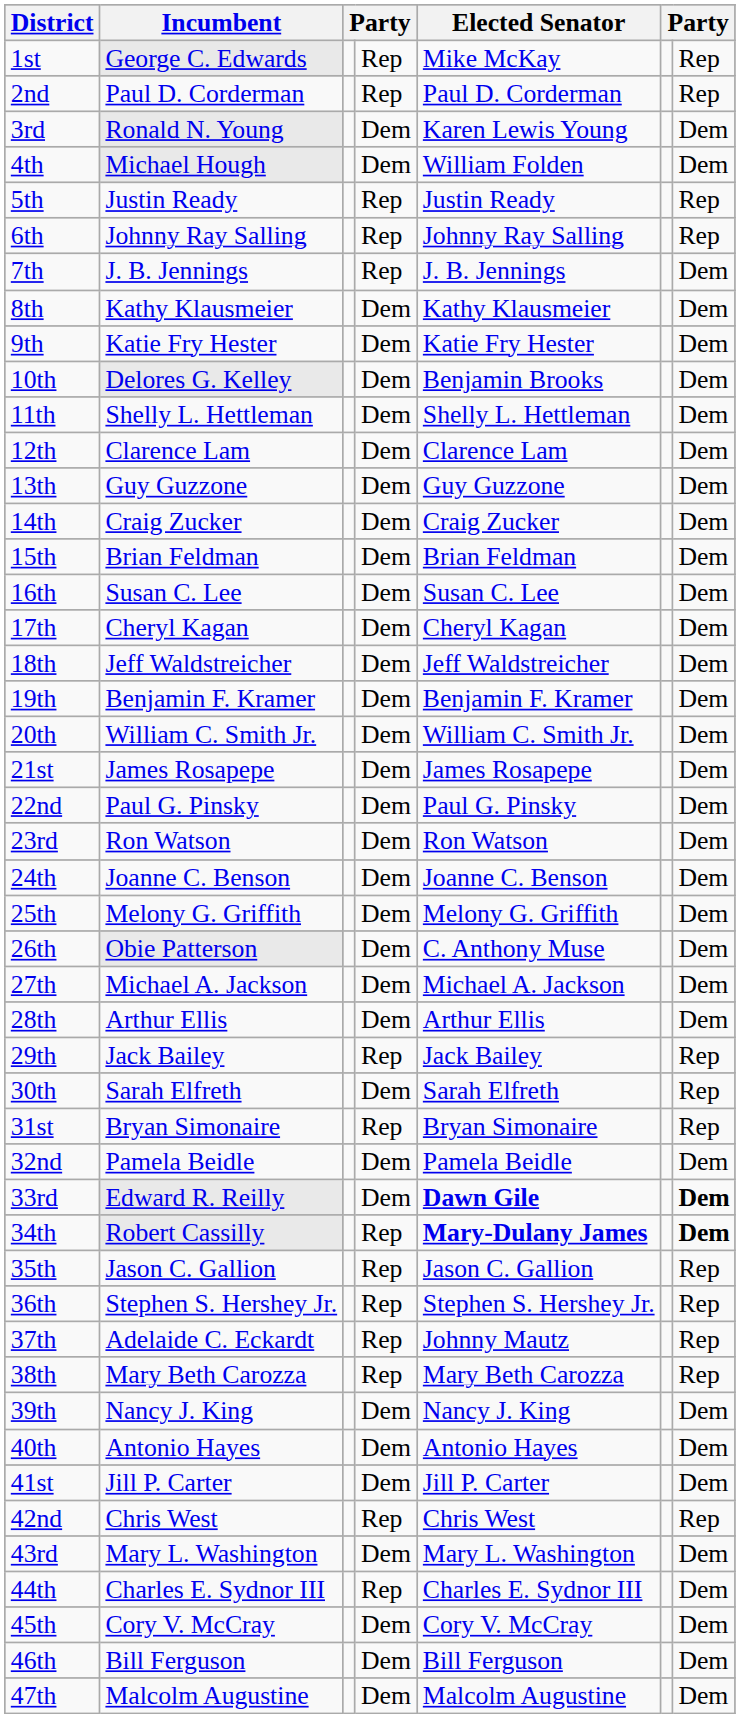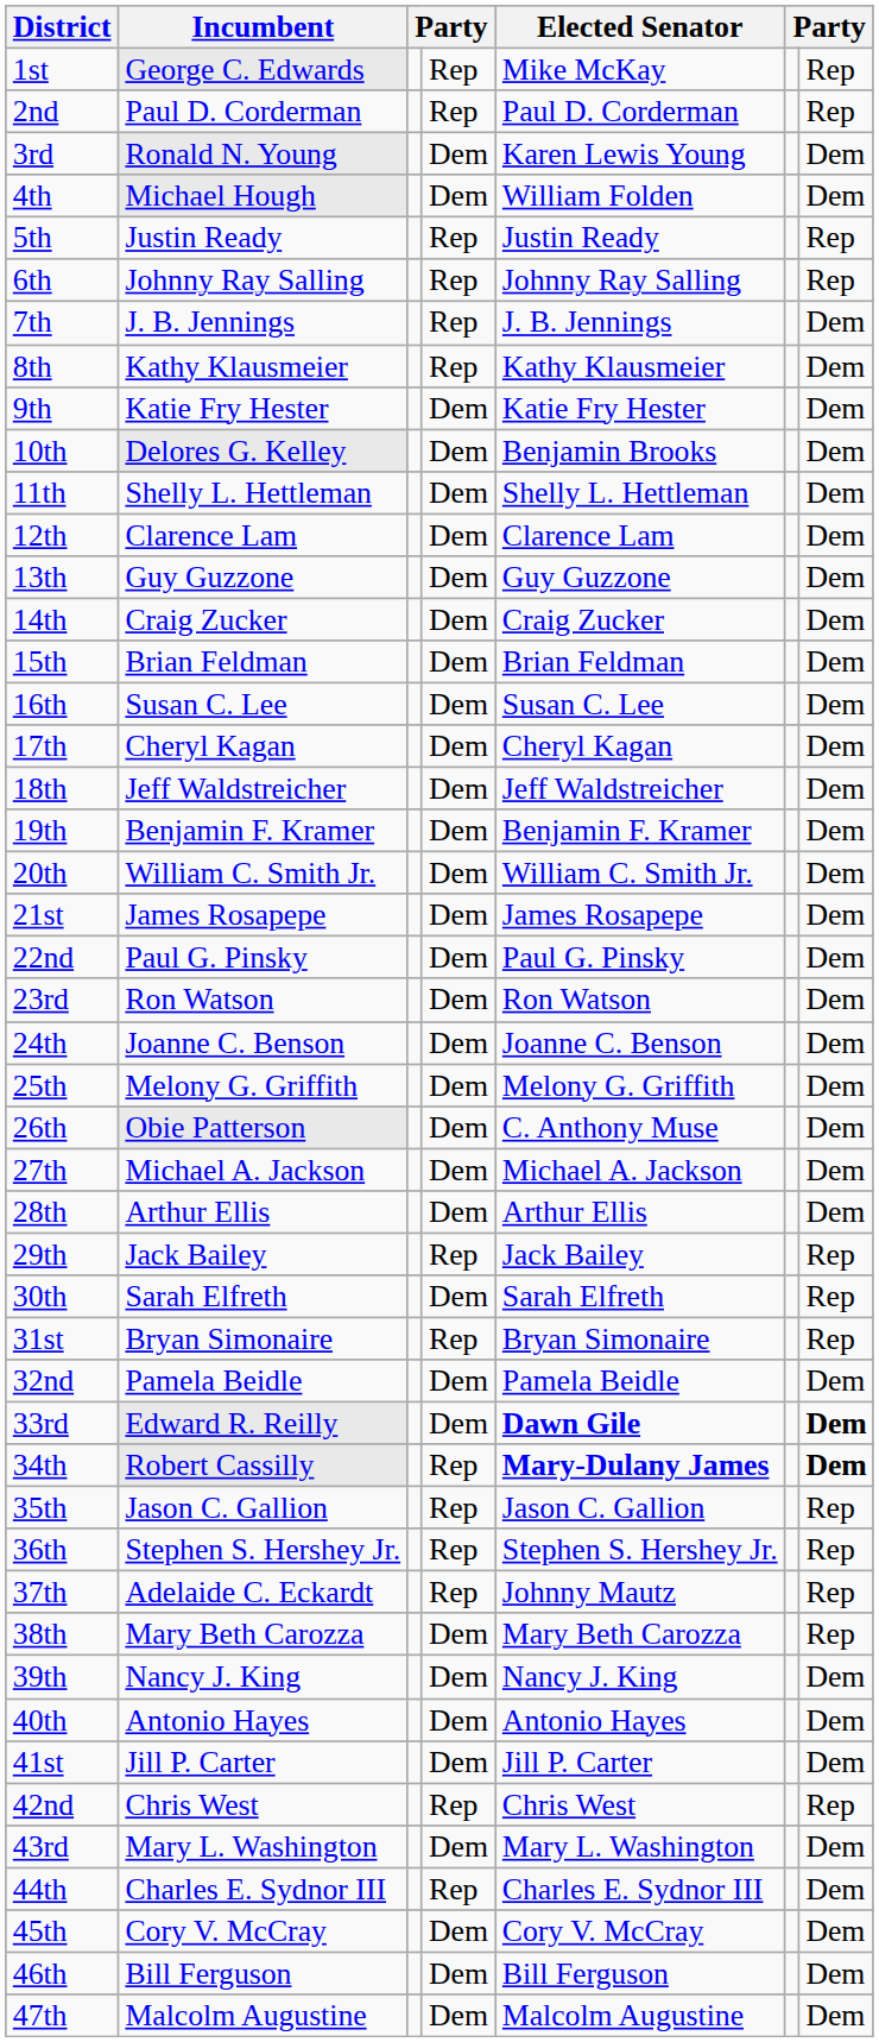8th | column 4: Dem -> Rep
38th | column 4: Rep -> Dem
